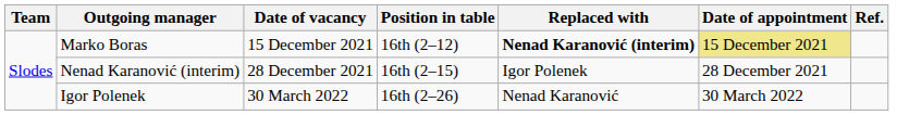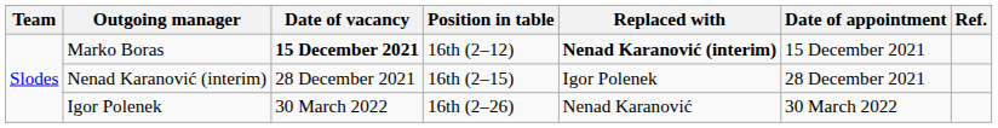Marko Boras | Date of vacancy: normal -> bold
Marko Boras | Date of appointment: khaki background -> no background
